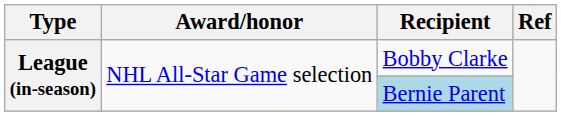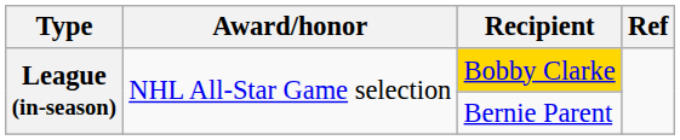row 2 | Recipient: no background -> gold background
row 3 | Recipient: lightblue background -> no background
